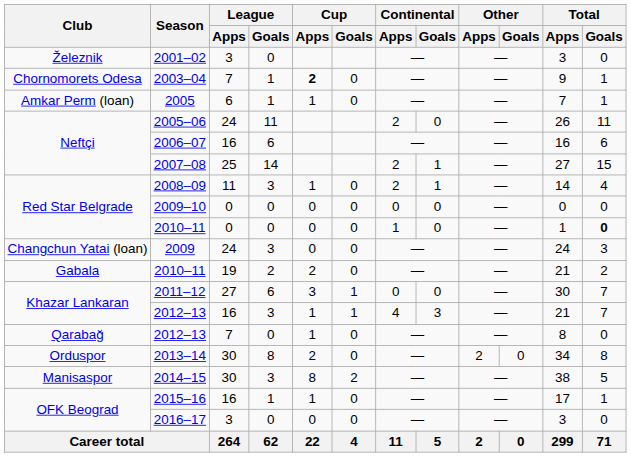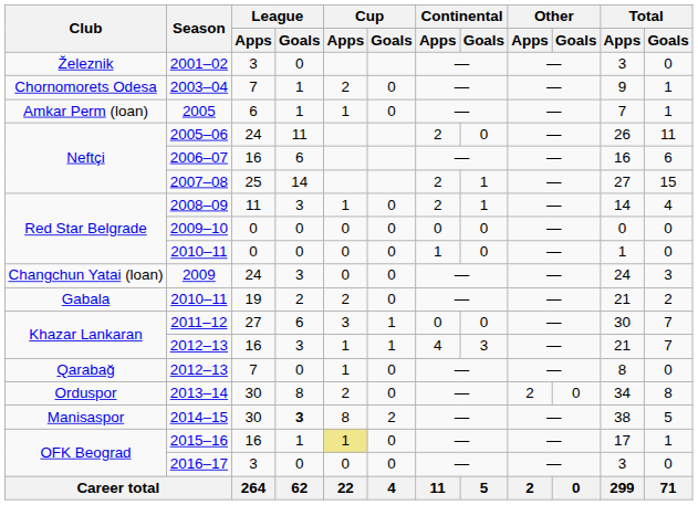2003–04 | Cup / Apps: bold -> normal
Red Star Belgrade / 2010–11 | Total / Goals: bold -> normal
2014–15 | League / Goals: normal -> bold
2015–16 | Cup / Apps: no background -> khaki background
